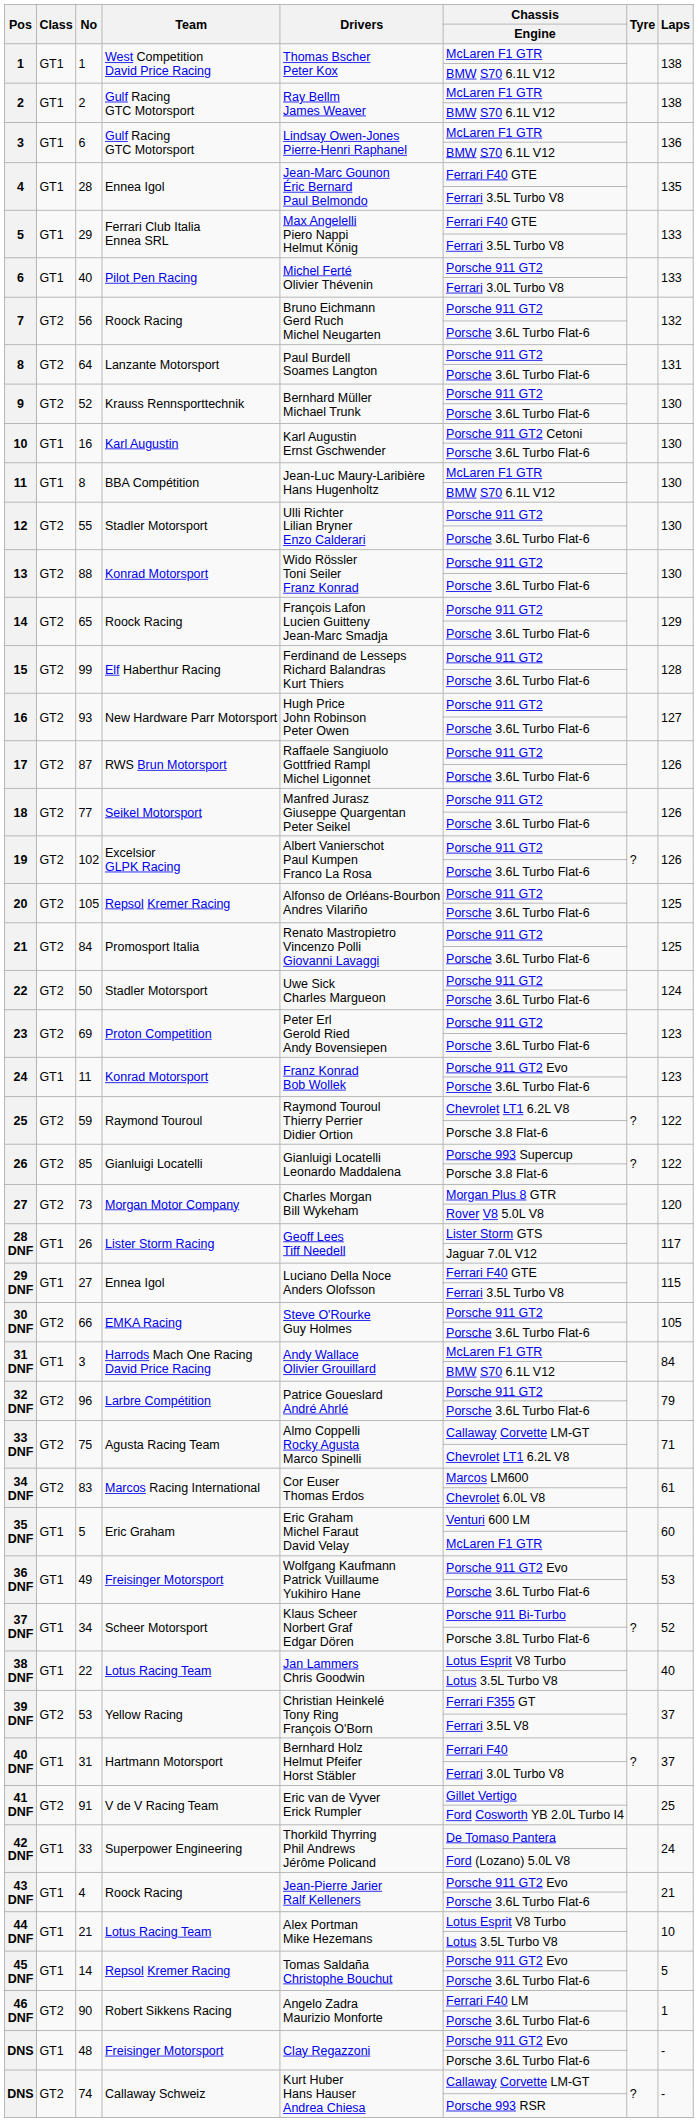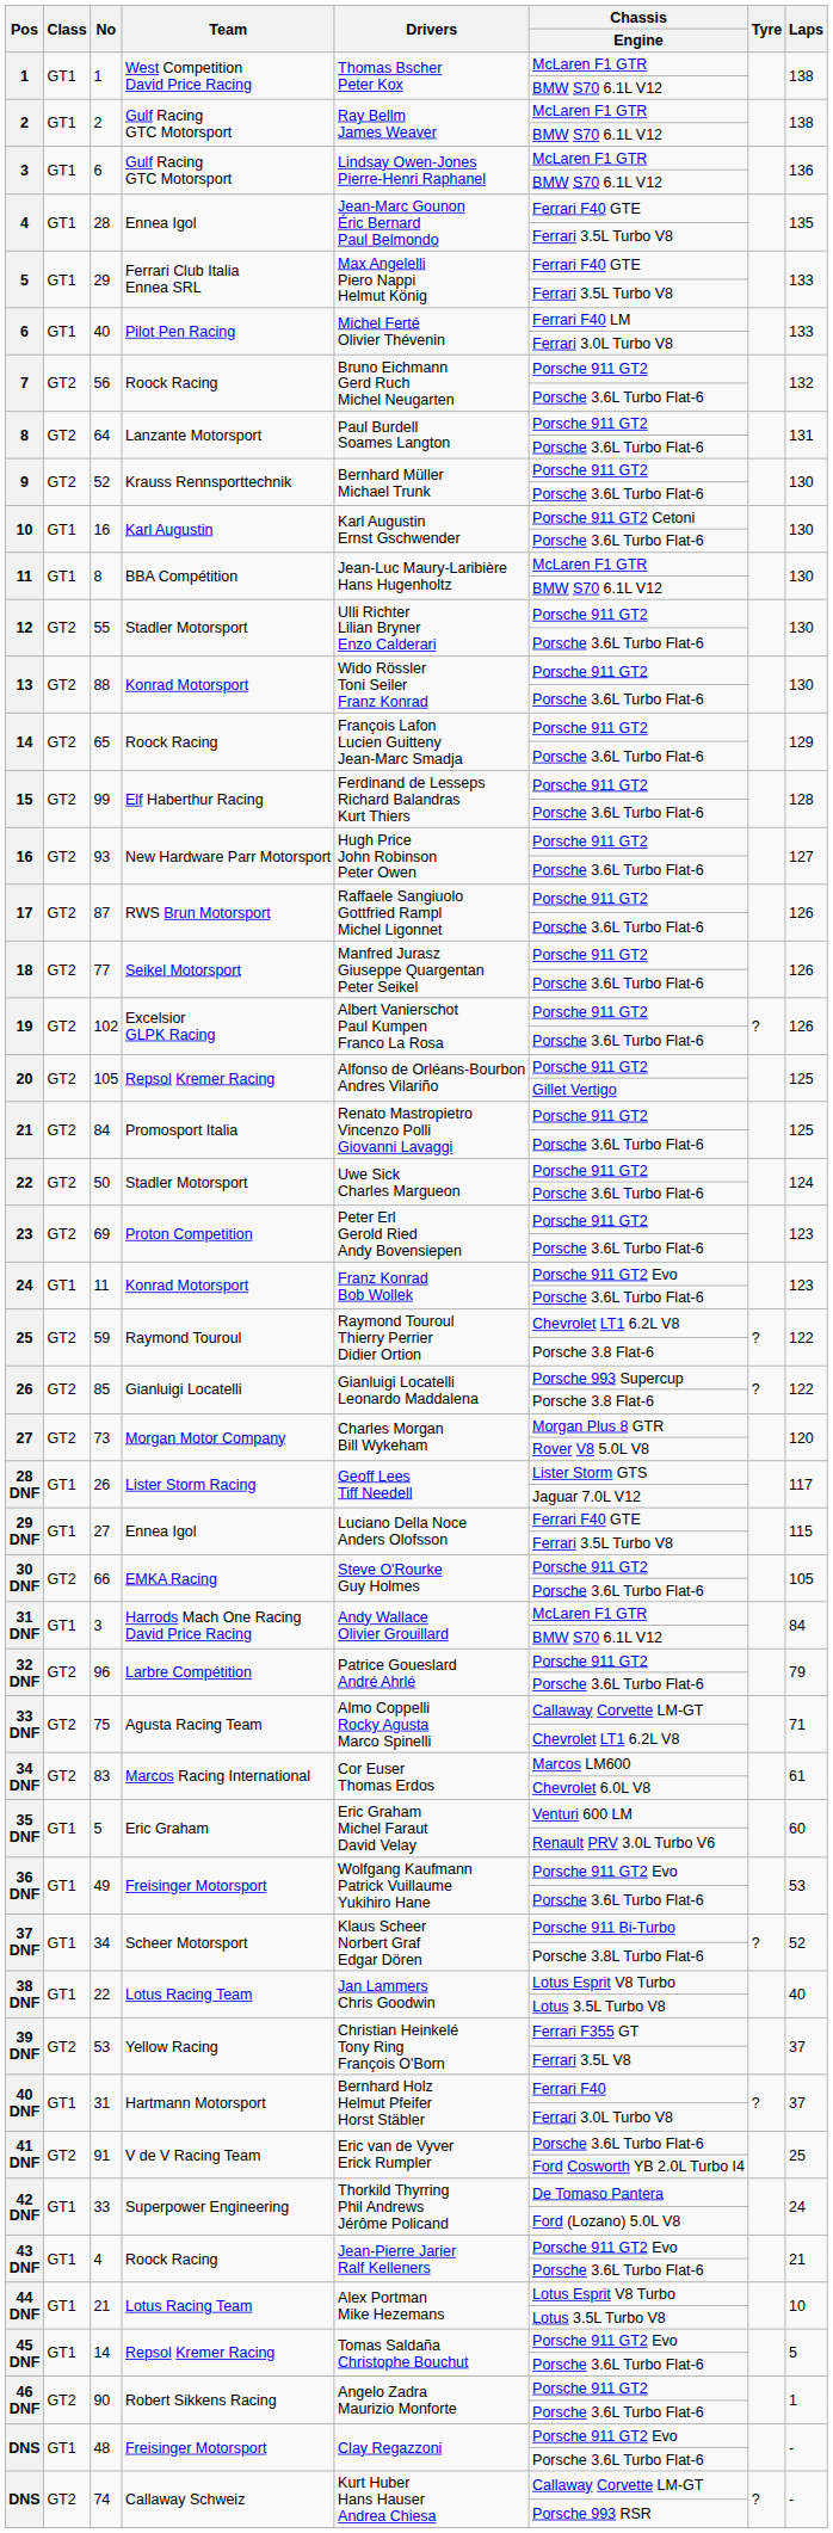row 13 | Chassis / Engine: Porsche 911 GT2 -> Ferrari F40 LM
row 42 | Chassis / Engine: Porsche 3.6L Turbo Flat-6 -> Gillet Vertigo
row 72 | Chassis / Engine: McLaren F1 GTR -> Renault PRV 3.0L Turbo V6
row 83 | Chassis / Engine: Gillet Vertigo -> Porsche 3.6L Turbo Flat-6
row 93 | Chassis / Engine: Ferrari F40 LM -> Porsche 911 GT2
